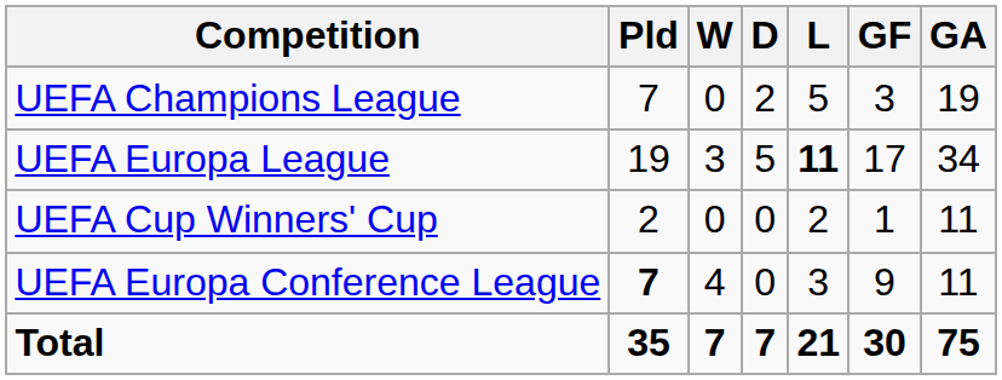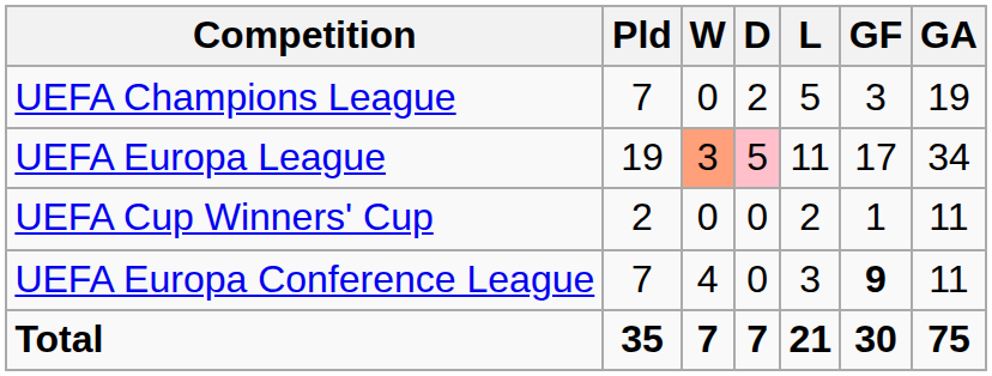UEFA Europa League | W: no background -> lightsalmon background
UEFA Europa League | D: no background -> pink background
UEFA Europa League | L: bold -> normal
UEFA Europa Conference League | Pld: bold -> normal
UEFA Europa Conference League | GF: normal -> bold
